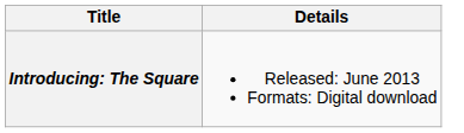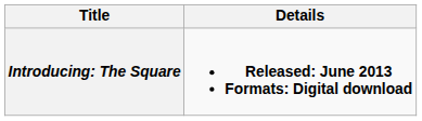Introducing: The Square | Details: normal -> bold
